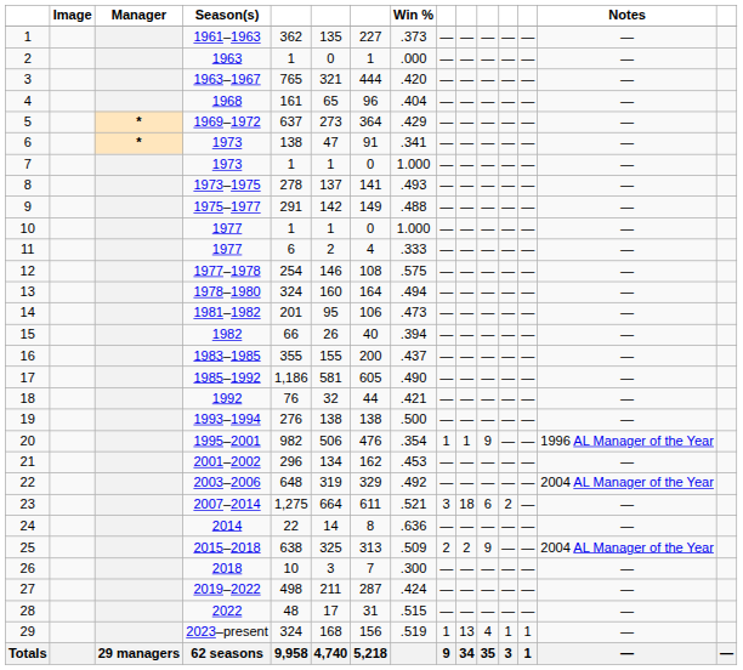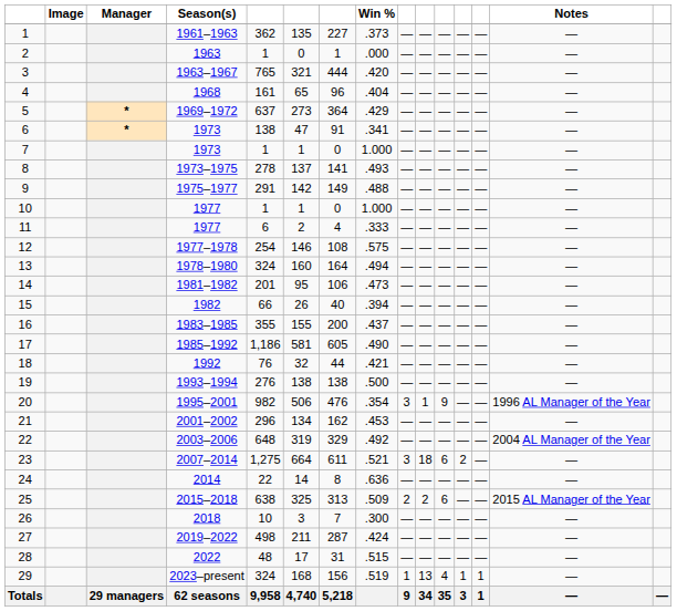20 | column 9: 1 -> 3
25 | column 11: 9 -> 6
25 | Notes: 2004 AL Manager of the Year -> 2015 AL Manager of the Year
